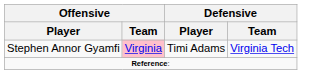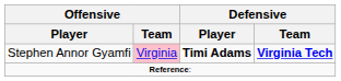Stephen Annor Gyamfi | Defensive / Player: normal -> bold
Stephen Annor Gyamfi | Defensive / Team: normal -> bold
